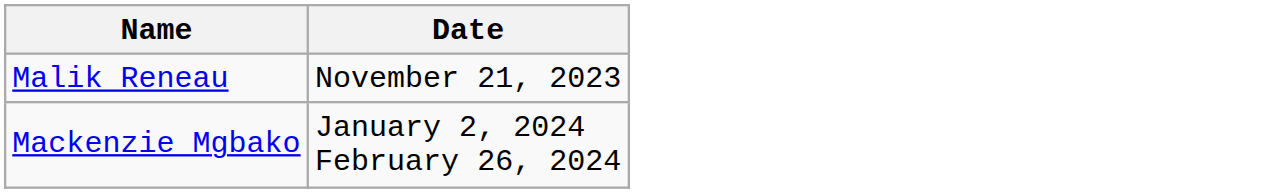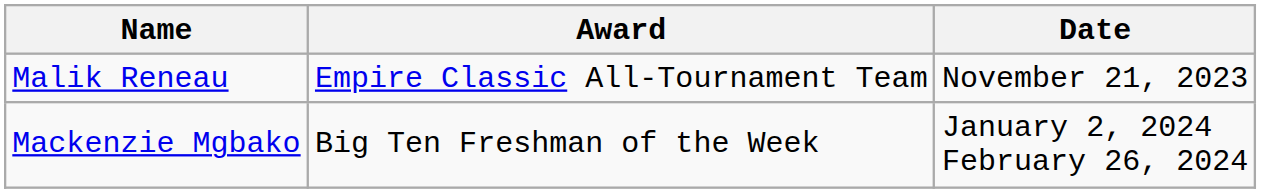+ column: Award | Empire Classic All-Tournament Team | Big Ten Freshman of the Week
